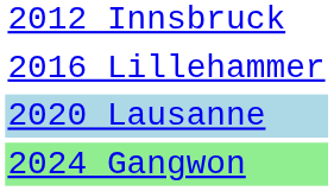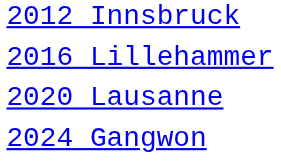2020 Lausanne | column 1: lightblue background -> no background
2024 Gangwon | column 1: lightgreen background -> no background
